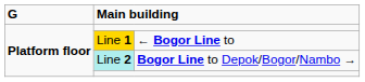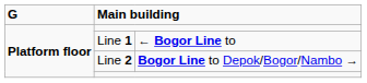Line 1 | column 2: gold background -> no background
Line 2 | column 2: paleturquoise background -> no background
